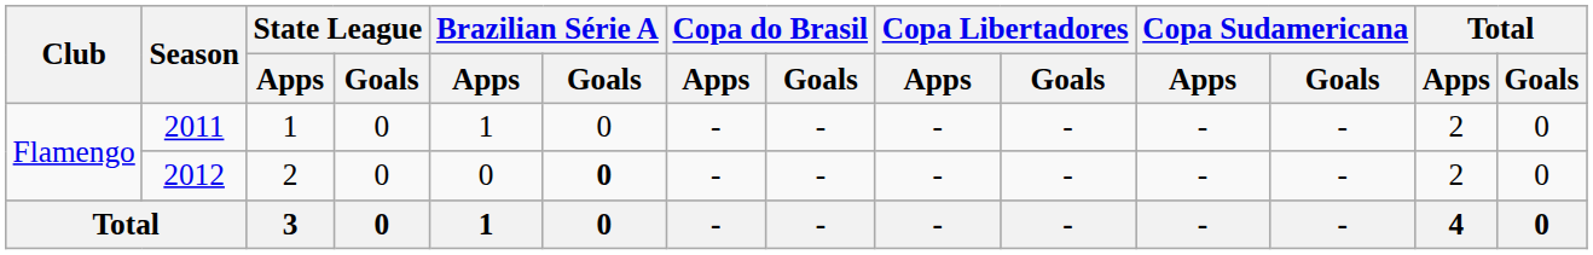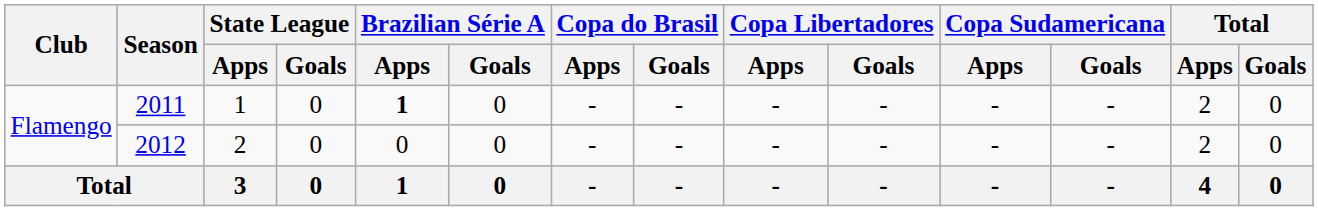2011 | Brazilian Série A / Apps: normal -> bold
2012 | Brazilian Série A / Goals: bold -> normal
